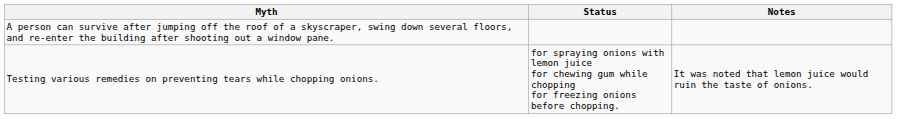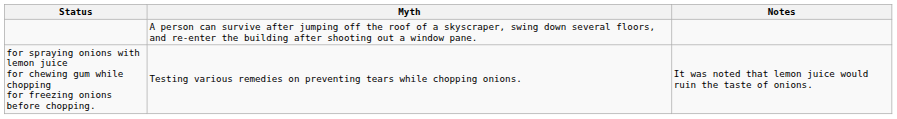columns swapped: Myth <-> Status
